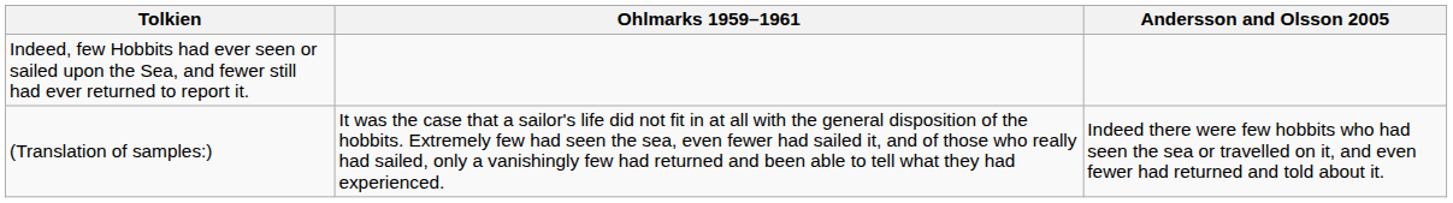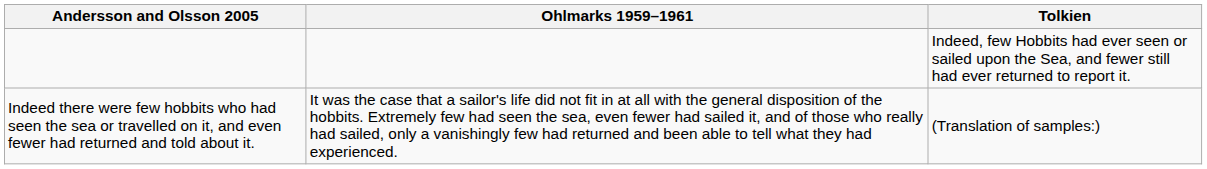columns swapped: Tolkien <-> Andersson and Olsson 2005
